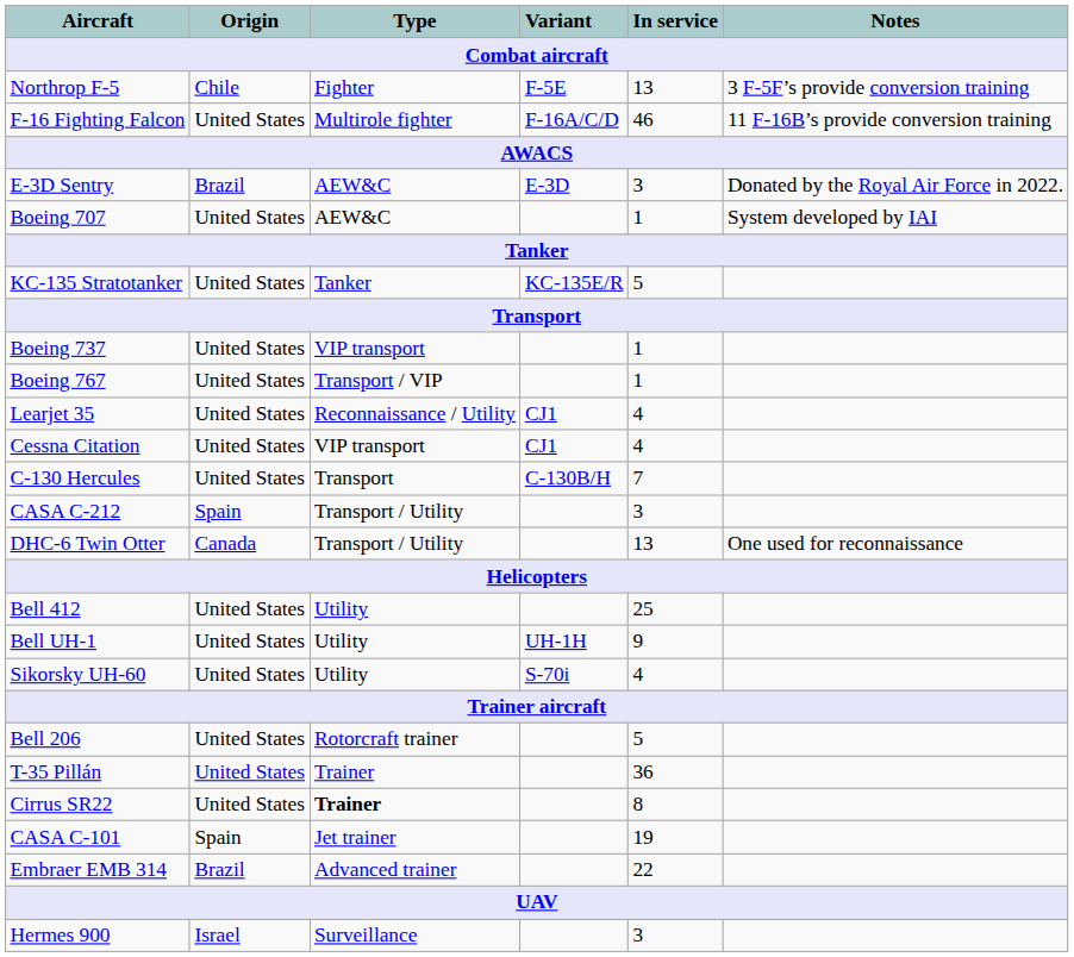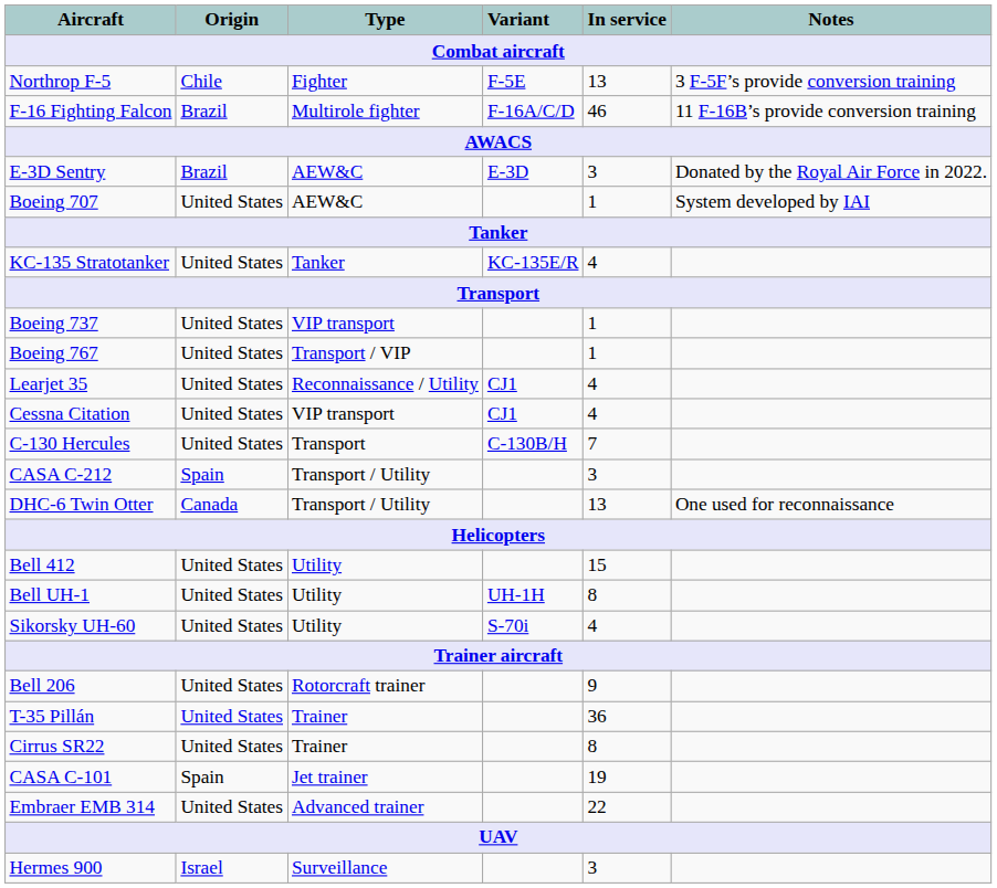F-16 Fighting Falcon | Origin: United States -> Brazil
KC-135 Stratotanker | In service: 5 -> 4
Bell 412 | In service: 25 -> 15
Bell UH-1 | In service: 9 -> 8
Bell 206 | In service: 5 -> 9
Cirrus SR22 | Type: bold -> normal
Embraer EMB 314 | Origin: Brazil -> United States
